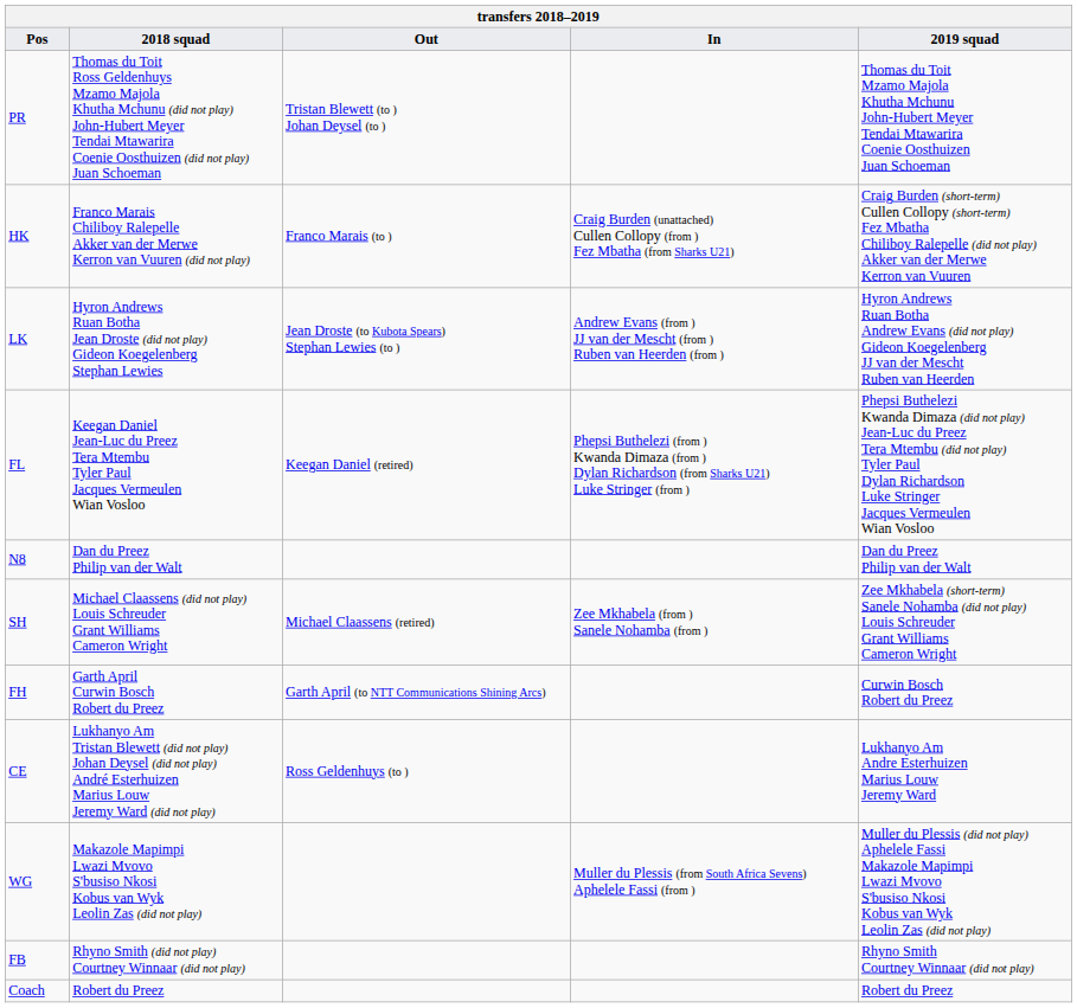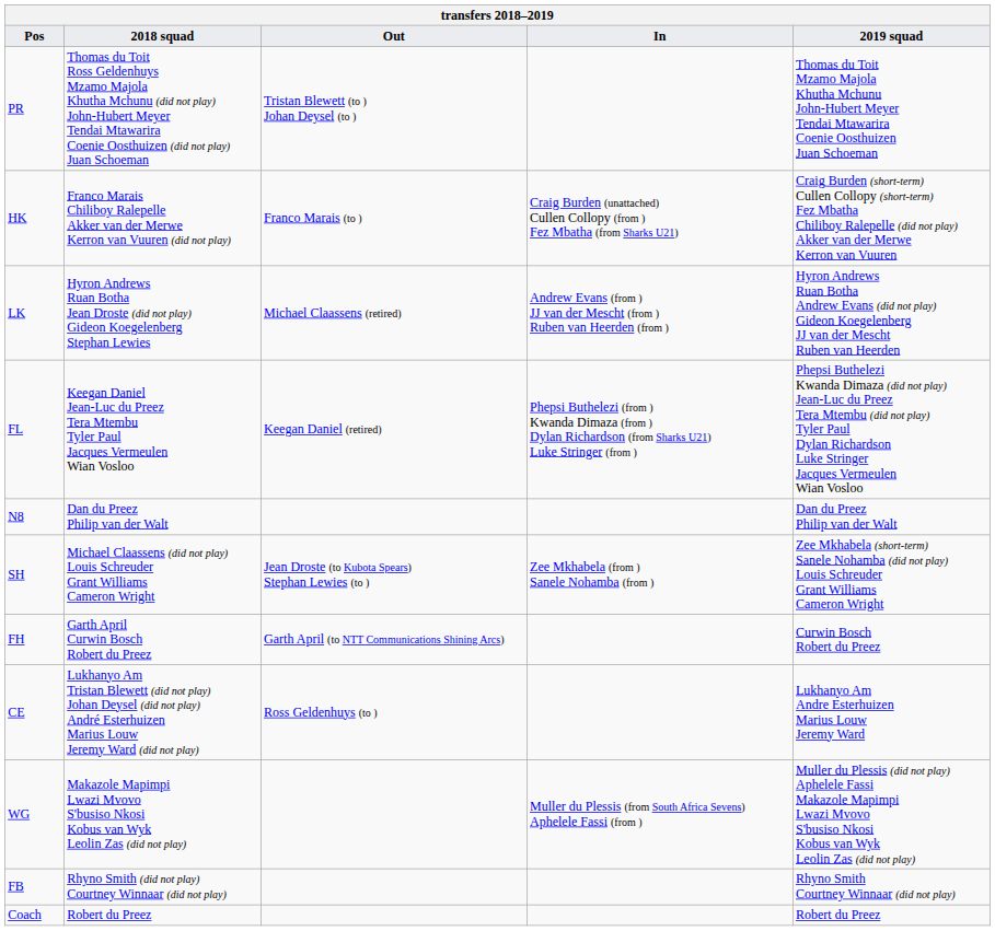LK | Out: Jean Droste (to Kubota Spears) Stephan Lewies (to ) -> Michael Claassens (retired)
SH | Out: Michael Claassens (retired) -> Jean Droste (to Kubota Spears) Stephan Lewies (to )
